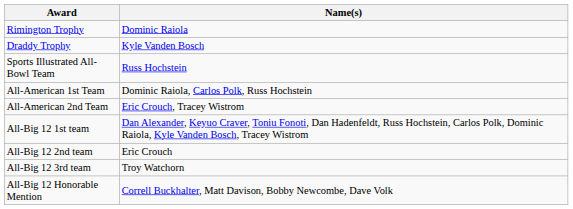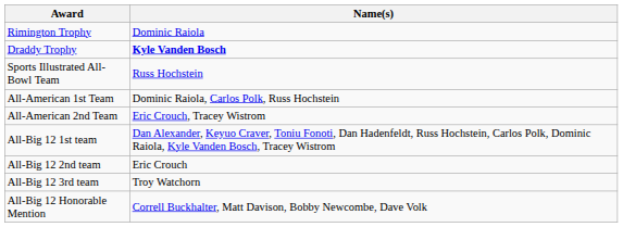Draddy Trophy | Name(s): normal -> bold
